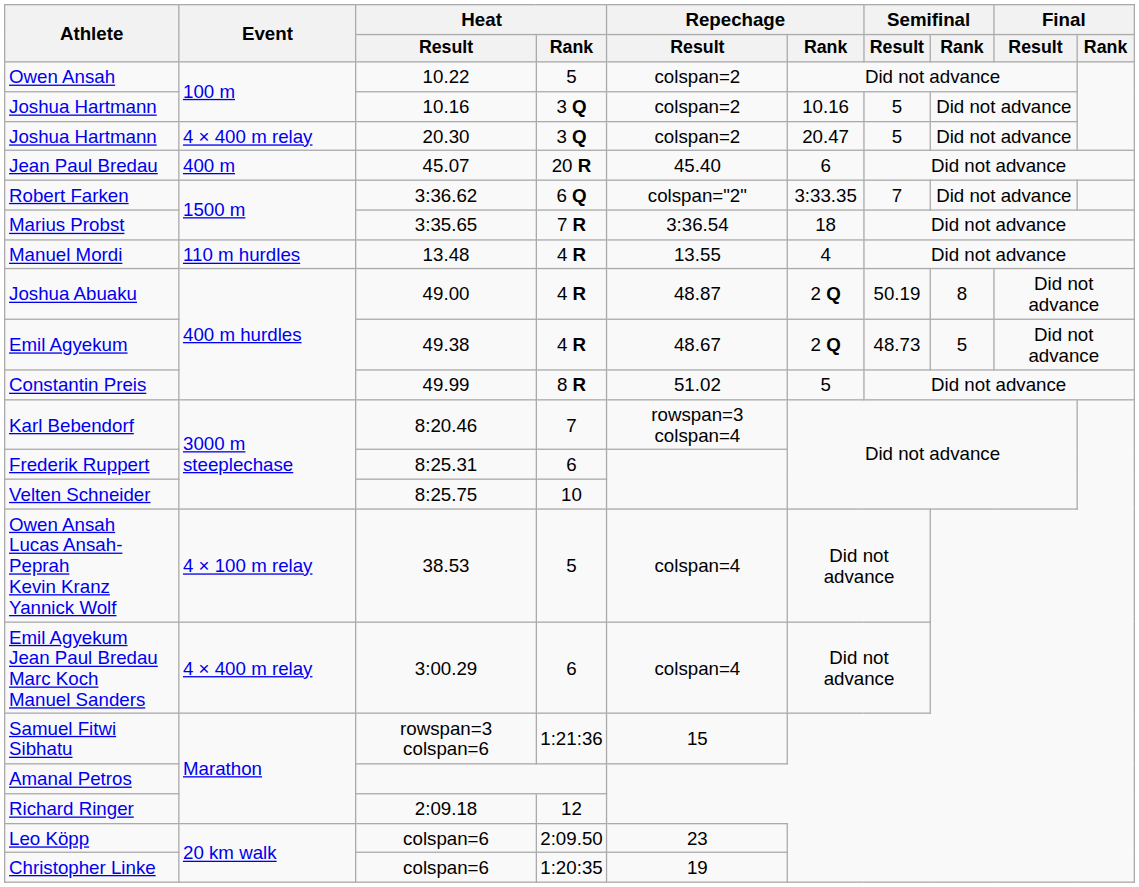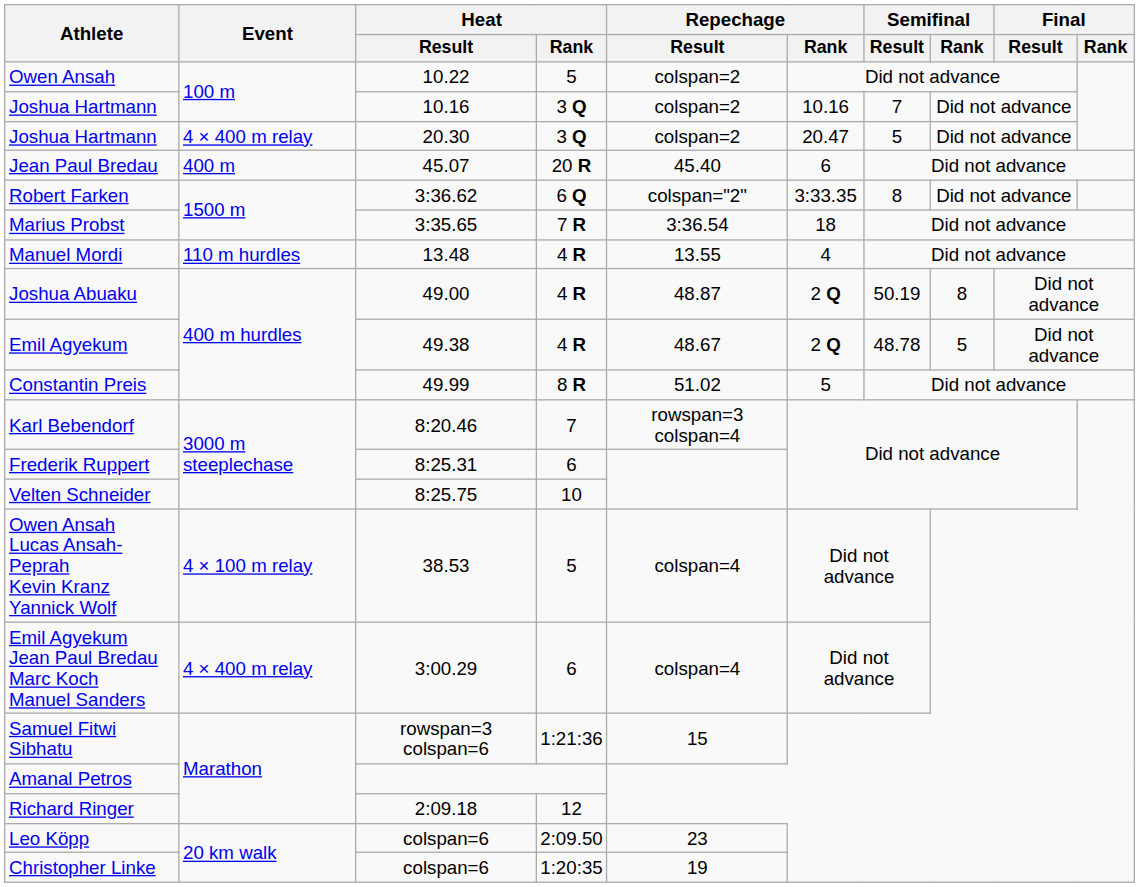Joshua Hartmann / 10.16 | Semifinal / Result: 5 -> 7
Robert Farken | Semifinal / Result: 7 -> 8
Emil Agyekum | Semifinal / Result: 48.73 -> 48.78
